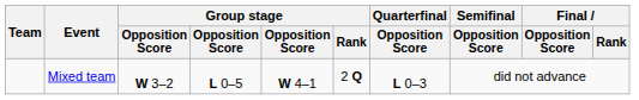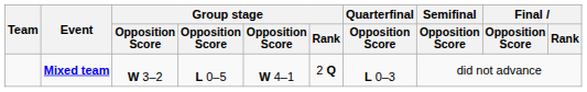Mixed team | Event: normal -> bold
